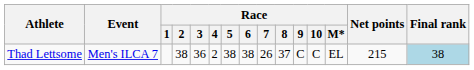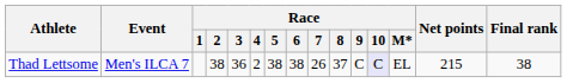Thad Lettsome | Race / 10: no background -> lavender background
Thad Lettsome | Final rank: lightblue background -> no background
